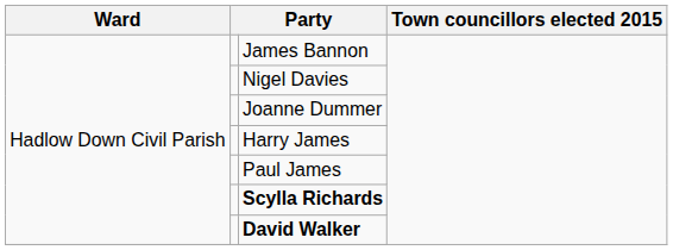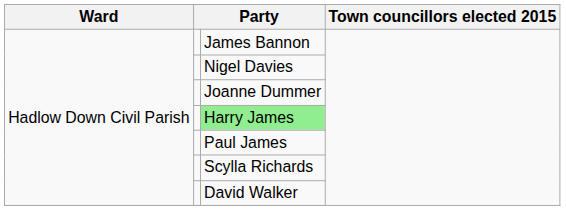Harry James | column 3: no background -> lightgreen background
Scylla Richards | column 3: bold -> normal
David Walker | column 3: bold -> normal
